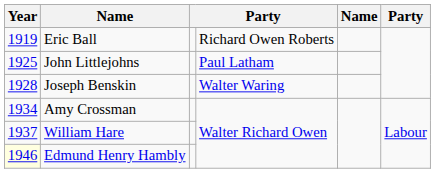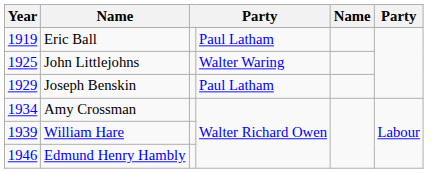Eric Ball | column 4: Richard Owen Roberts -> Paul Latham
John Littlejohns | column 4: Paul Latham -> Walter Waring
Joseph Benskin | Year: 1928 -> 1929
Joseph Benskin | column 4: Walter Waring -> Paul Latham
William Hare | Year: 1937 -> 1939
Edmund Henry Hambly | Year: lightyellow background -> no background
